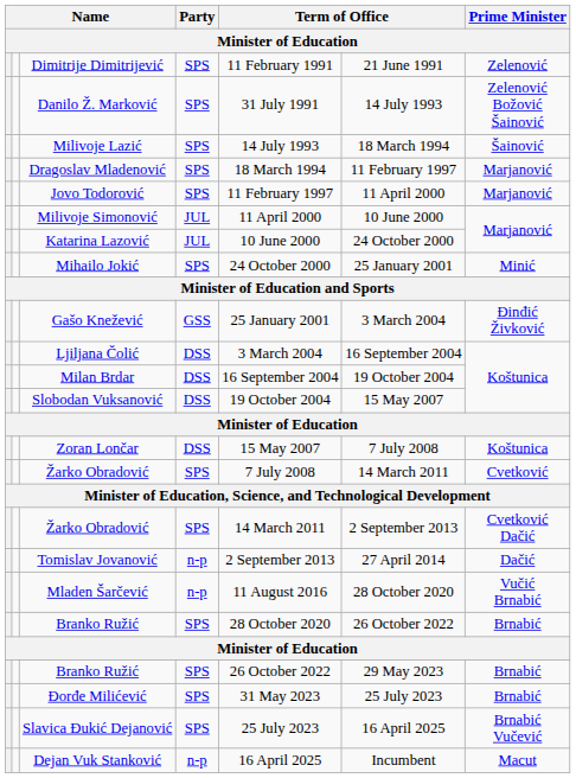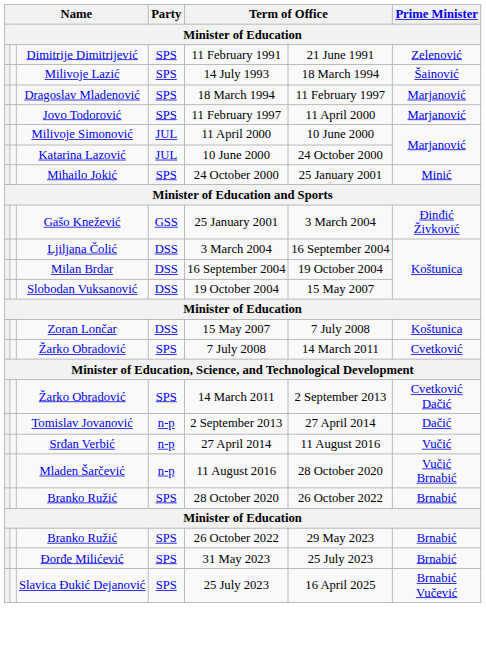- row: Danilo Ž. Marković | SPS | 31 July 1991 | 14 July 1993 | Zelenović Božović Šainović
+ row: Srđan Verbić | n-p | 27 April 2014 | 11 August 2016 | Vučić
- row: Dejan Vuk Stanković | n-p | 16 April 2025 | Incumbent | Macut
